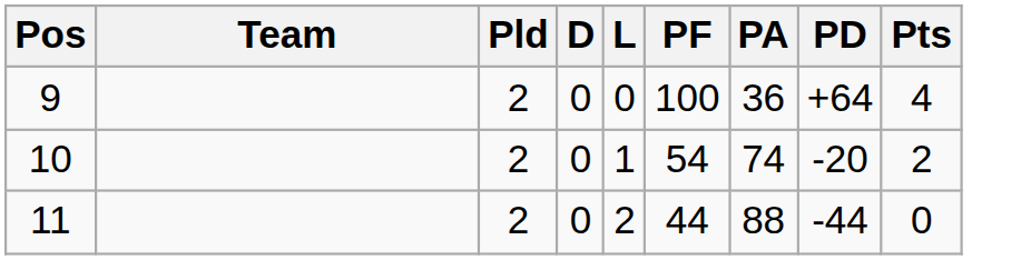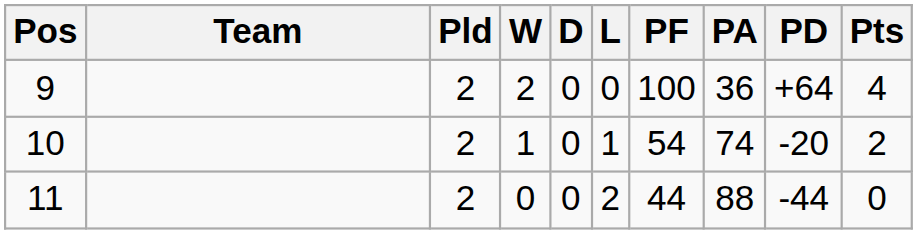+ column: W | 2 | 1 | 0
